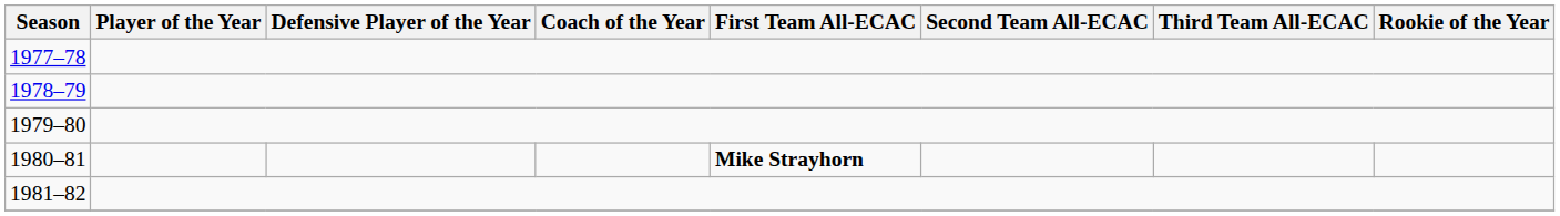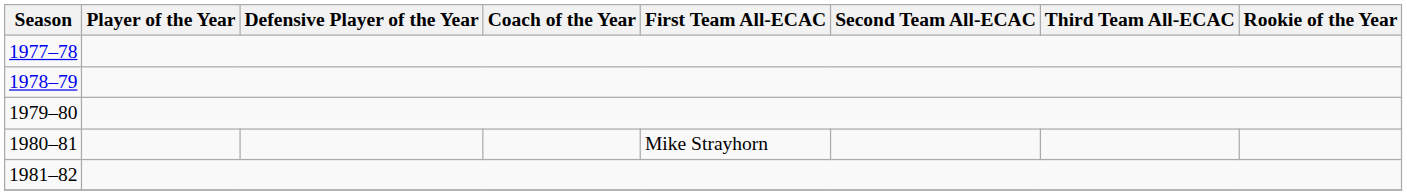1980–81 | First Team All-ECAC: bold -> normal
